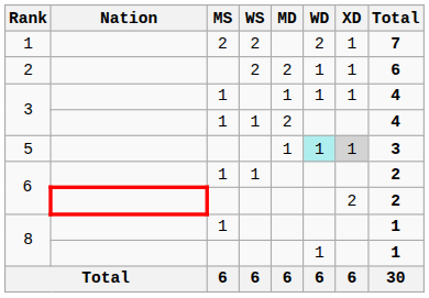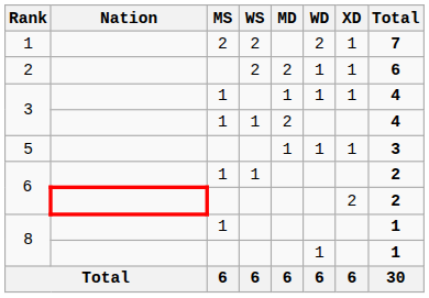5 | WD: paleturquoise background -> no background
5 | XD: lightgrey background -> no background
